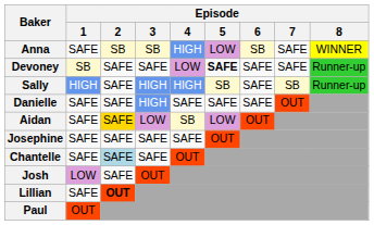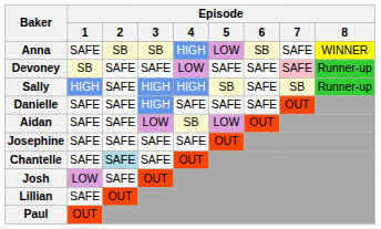Devoney | Episode / 5: bold -> normal
Devoney | Episode / 7: no background -> pink background
Aidan | Episode / 2: gold background -> no background
Lillian | Episode / 2: bold -> normal
